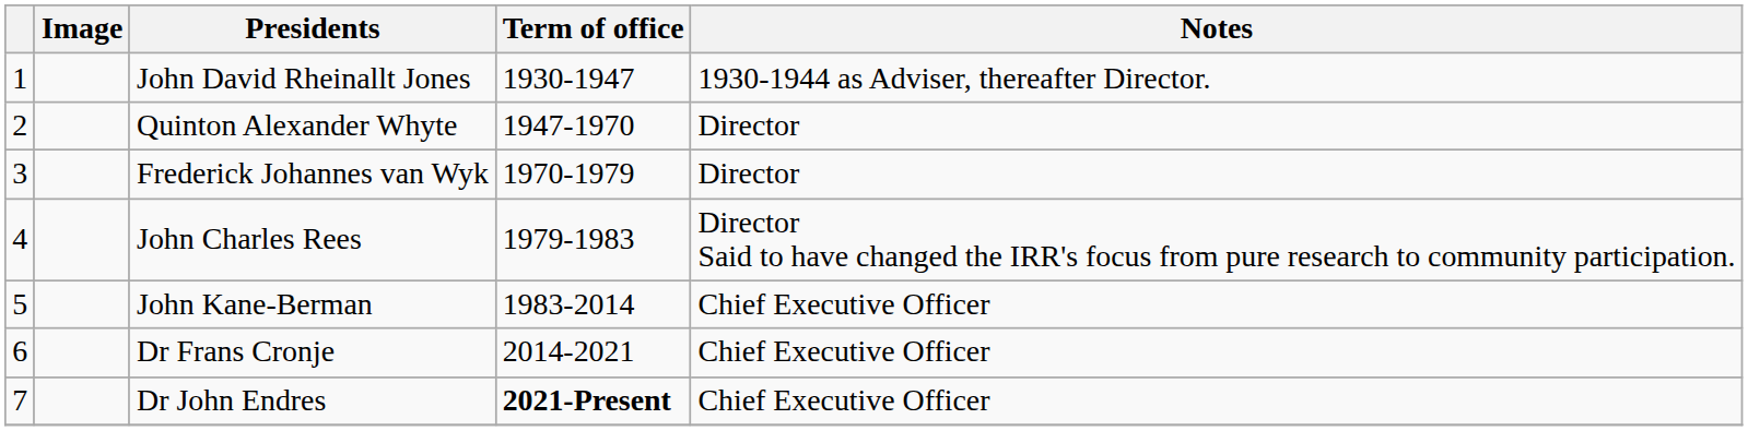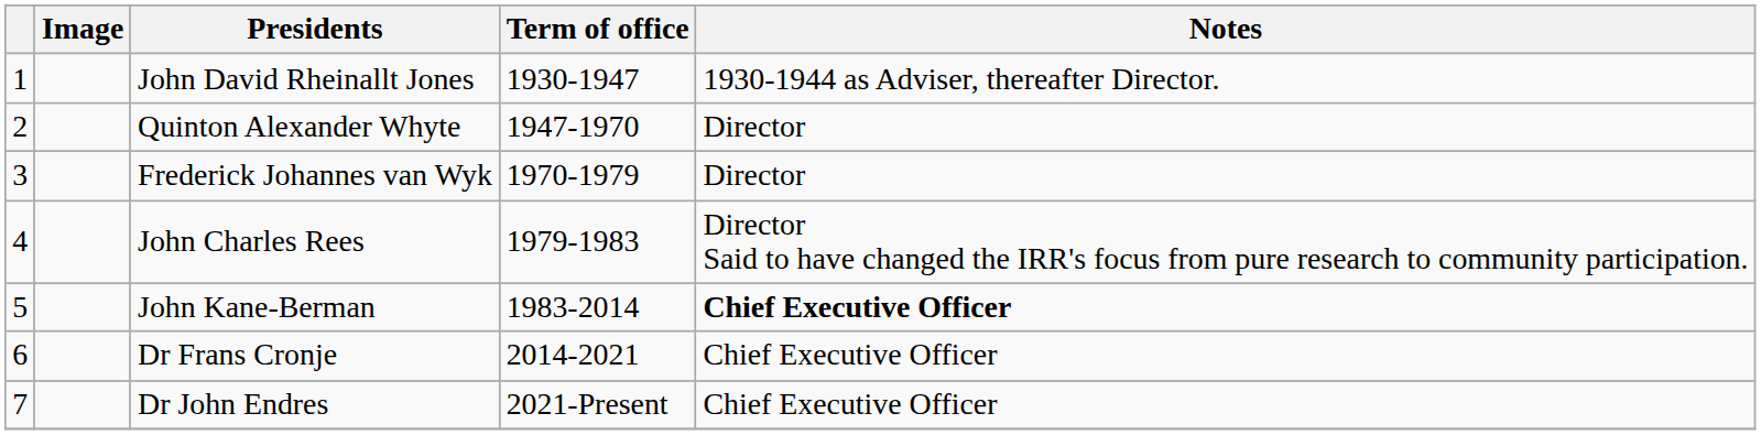John Kane-Berman | Notes: normal -> bold
Dr John Endres | Term of office: bold -> normal
